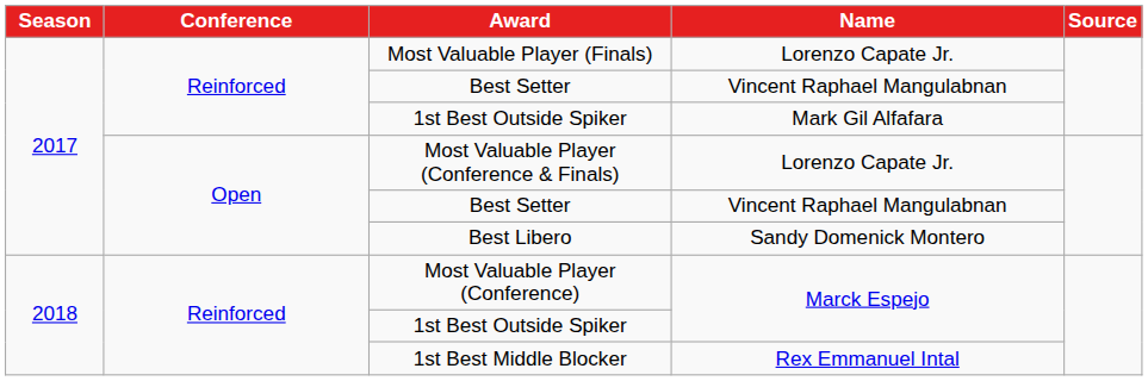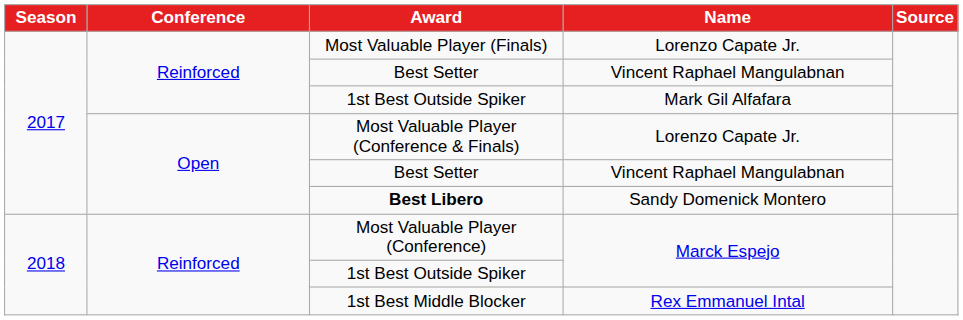Best Libero | Award: normal -> bold
